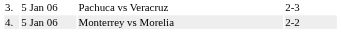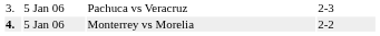5 Jan 06 / Monterrey vs Morelia | column 1: normal -> bold
